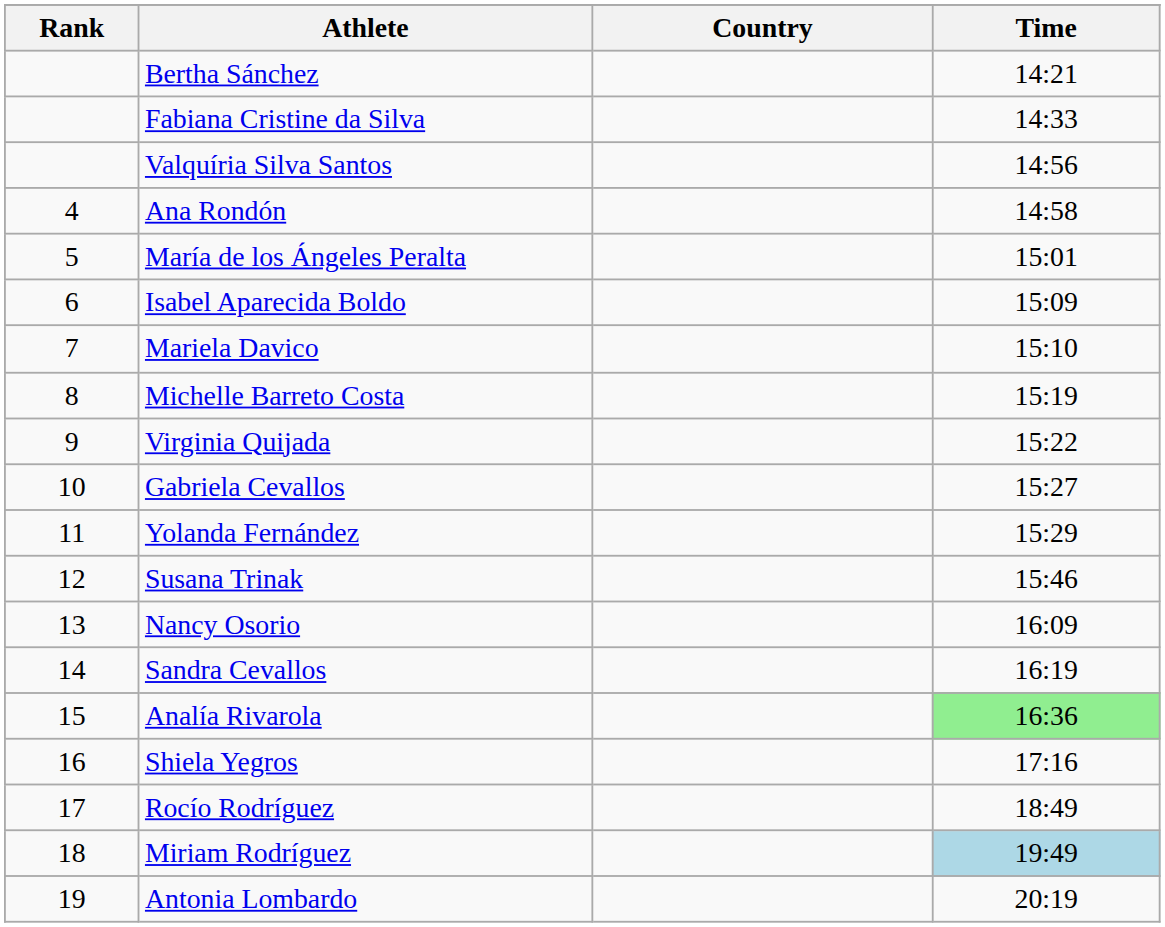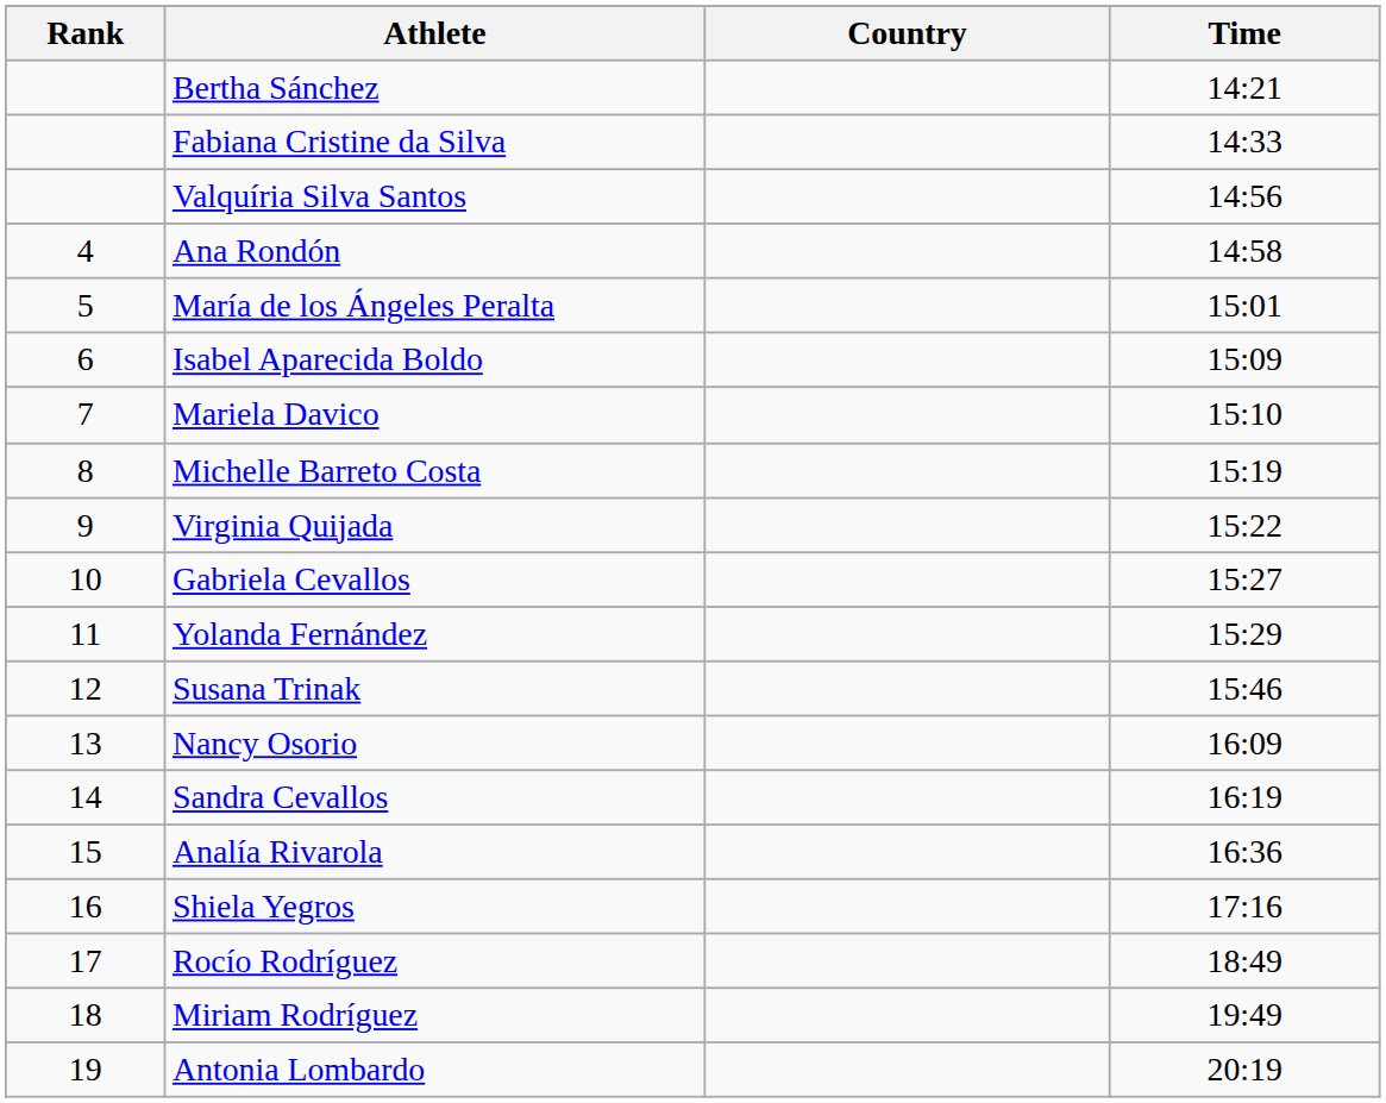Analía Rivarola | Time: lightgreen background -> no background
Miriam Rodríguez | Time: lightblue background -> no background
